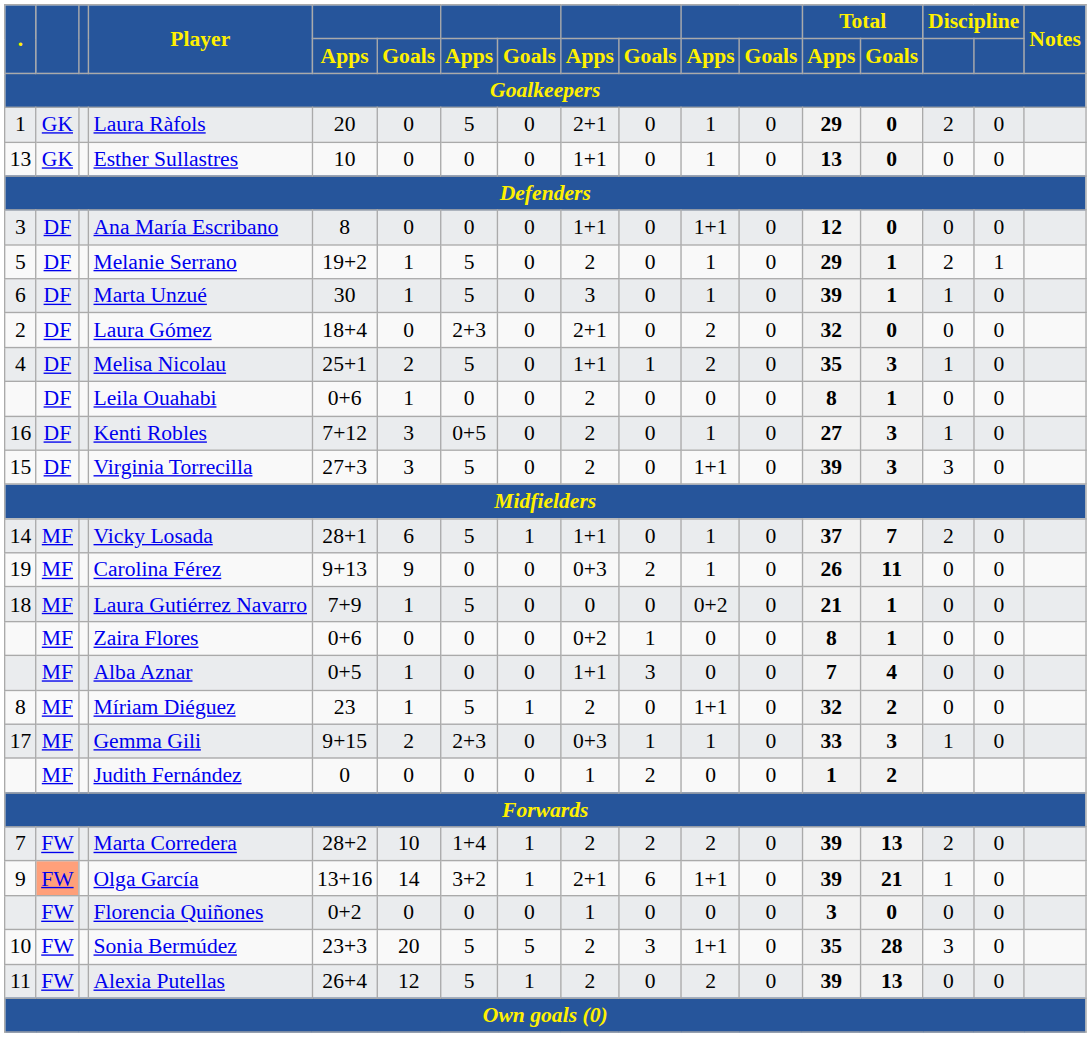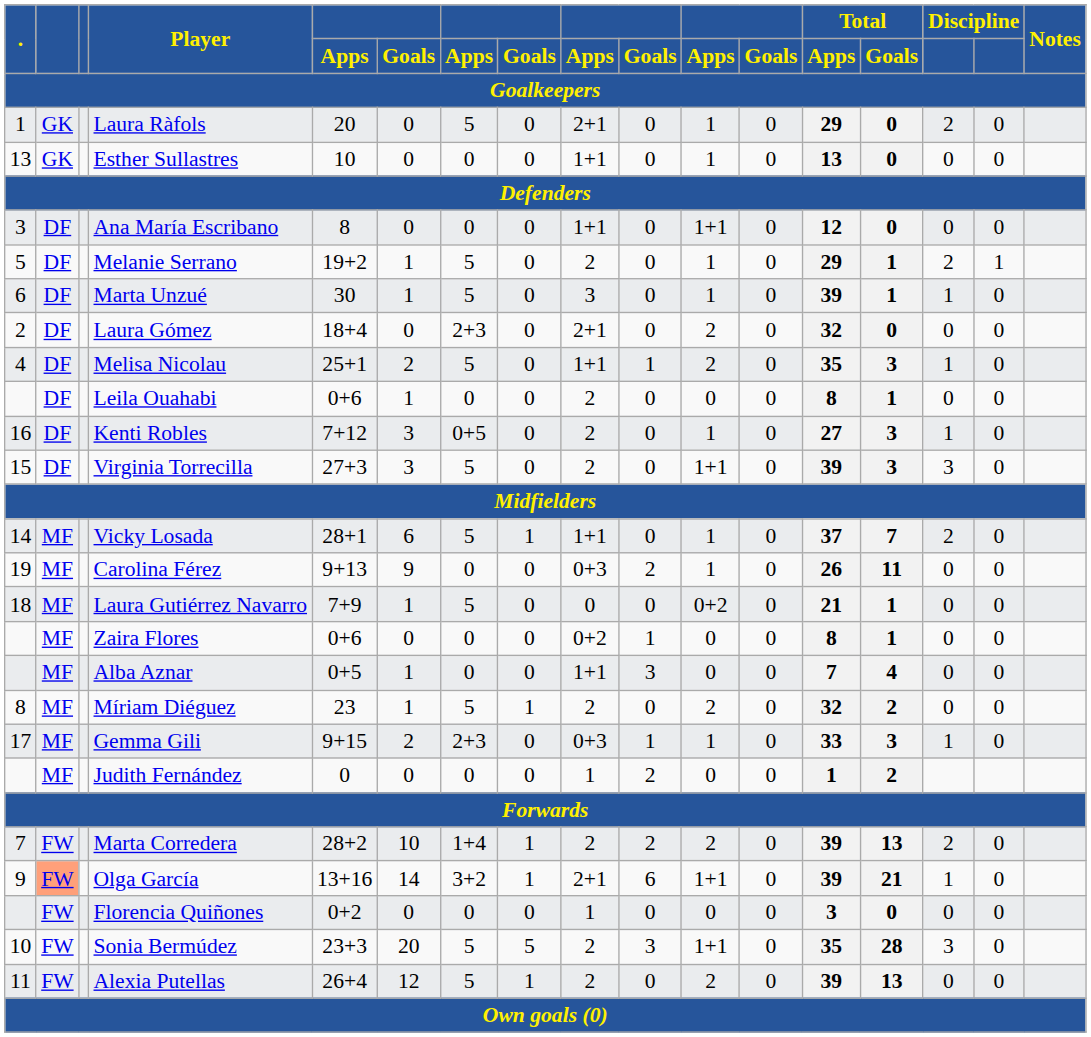Míriam Diéguez | column 11: 1+1 -> 2
